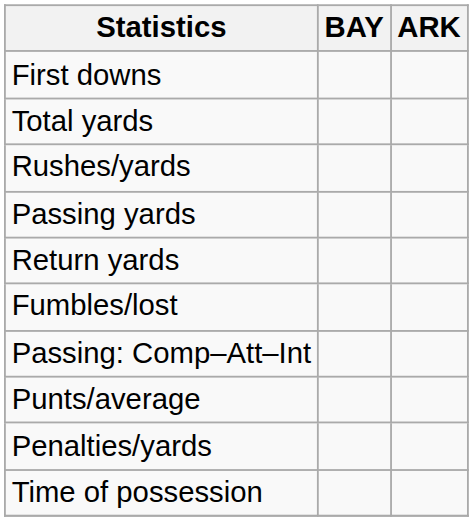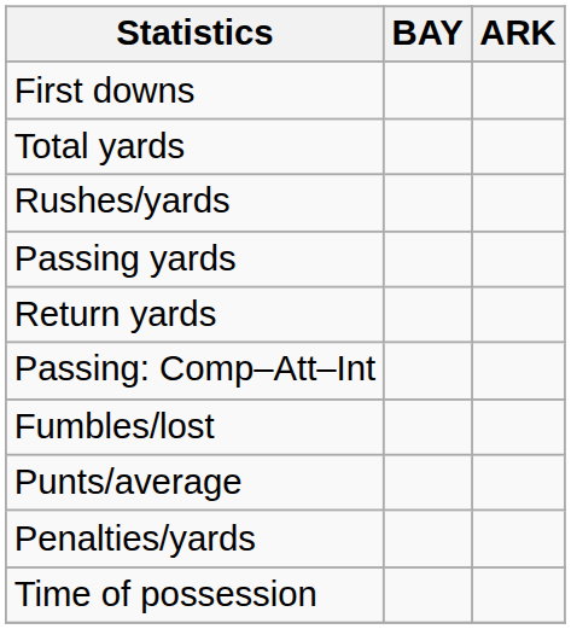rows swapped: Fumbles/lost <-> Passing: Comp–Att–Int
